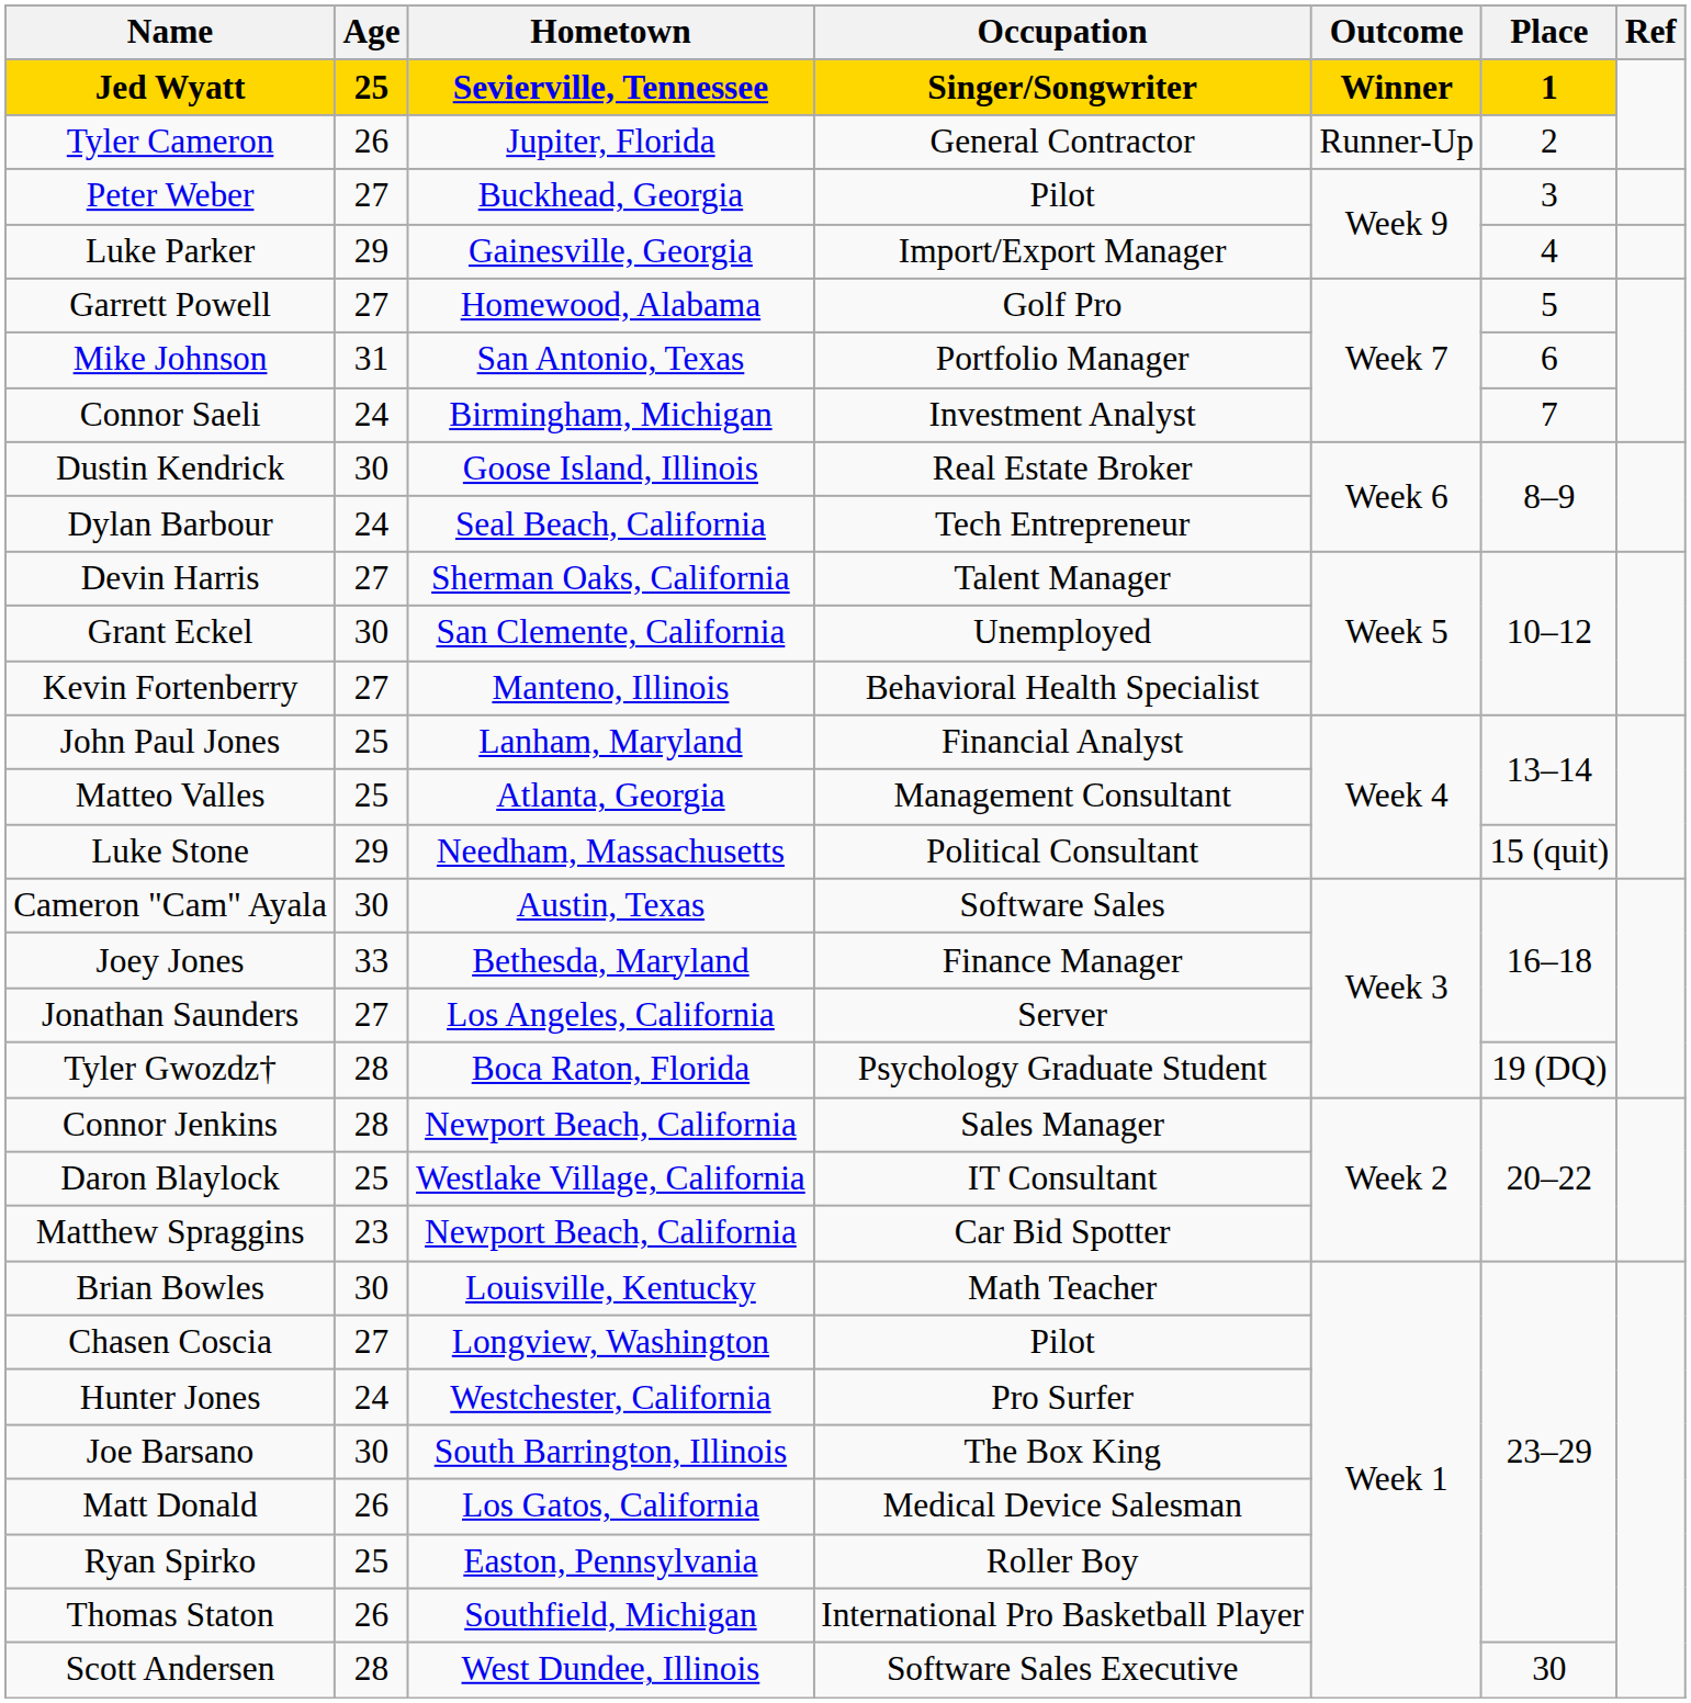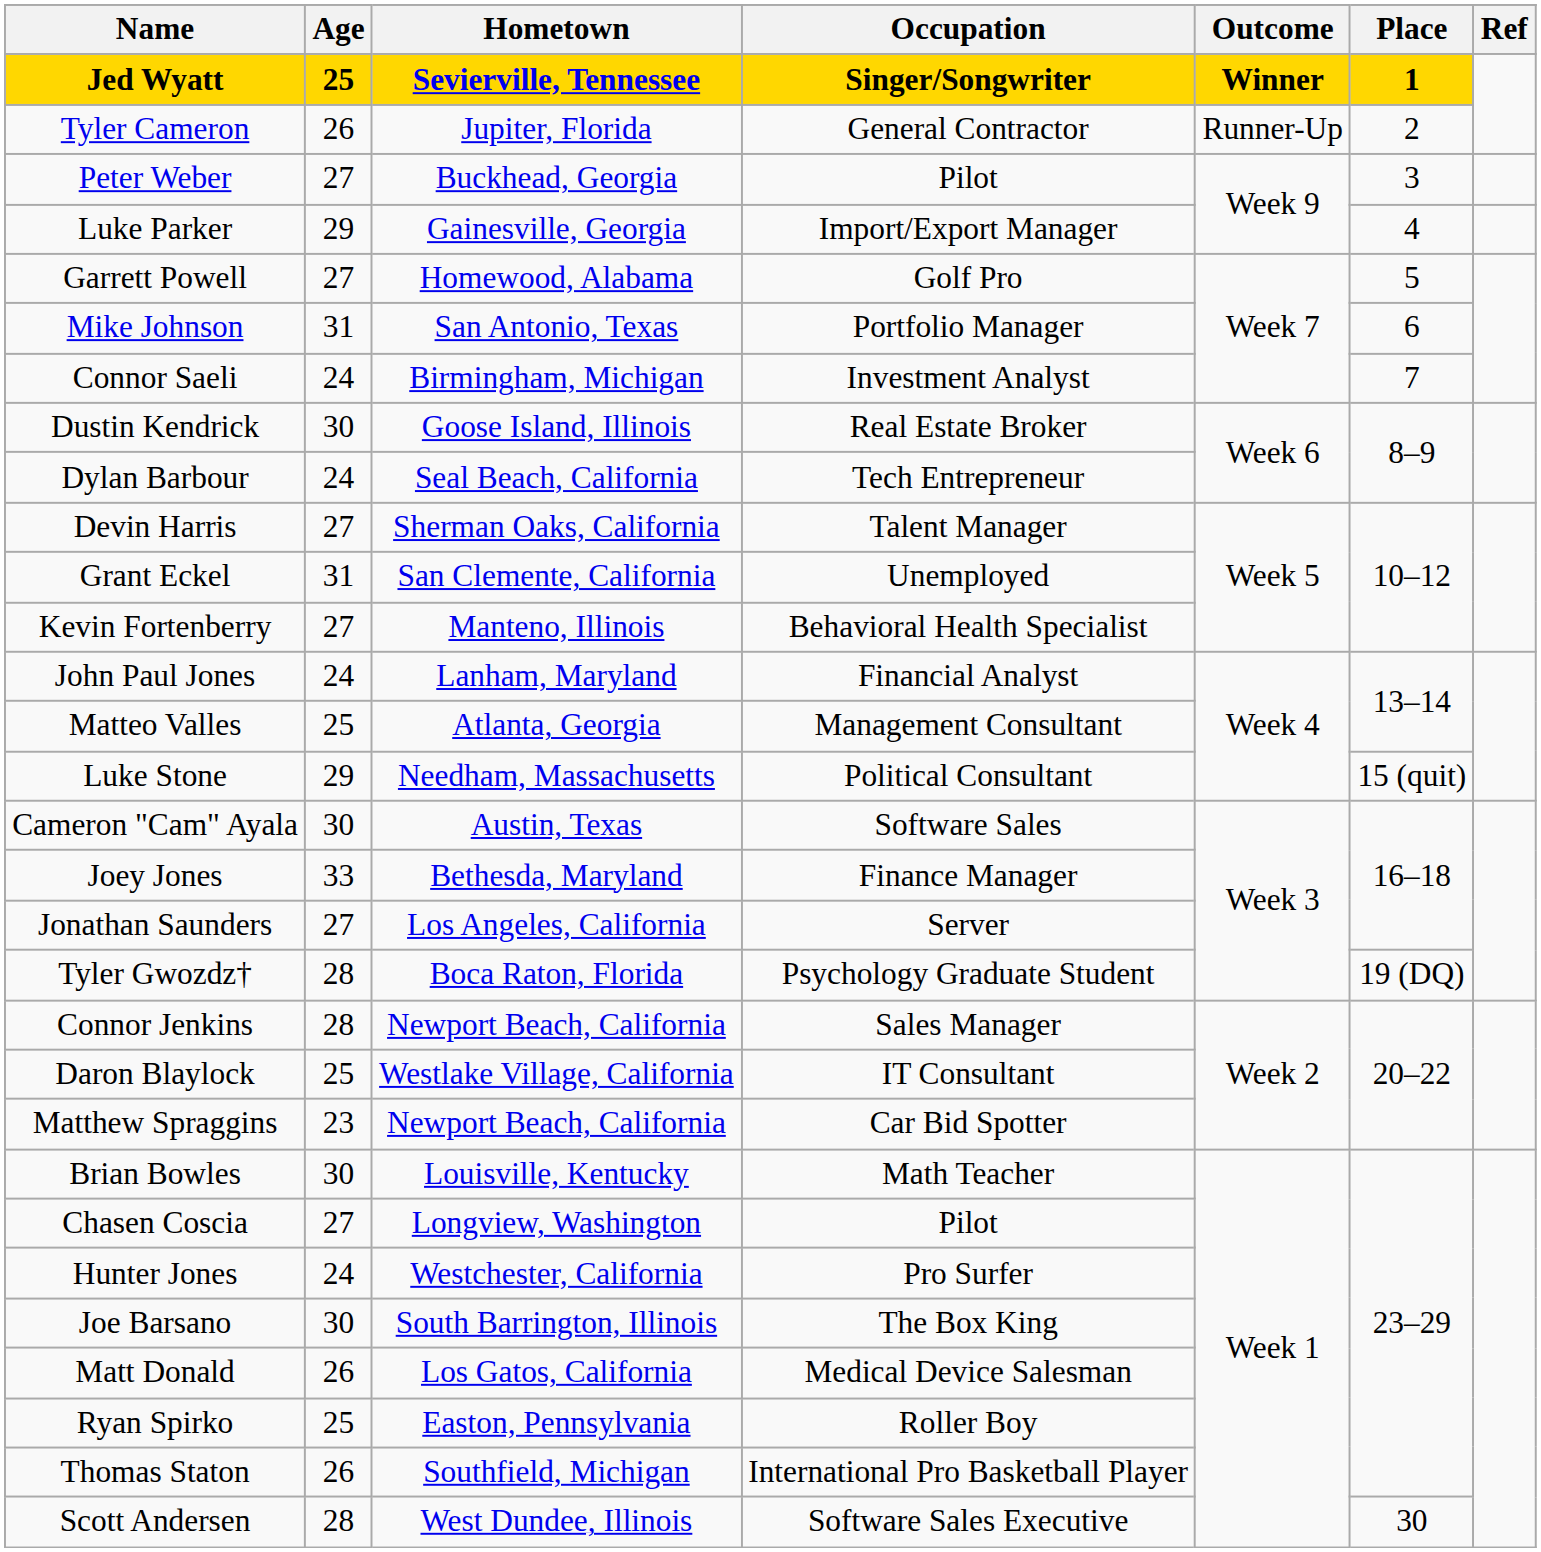Grant Eckel | Age: 30 -> 31
John Paul Jones | Age: 25 -> 24
